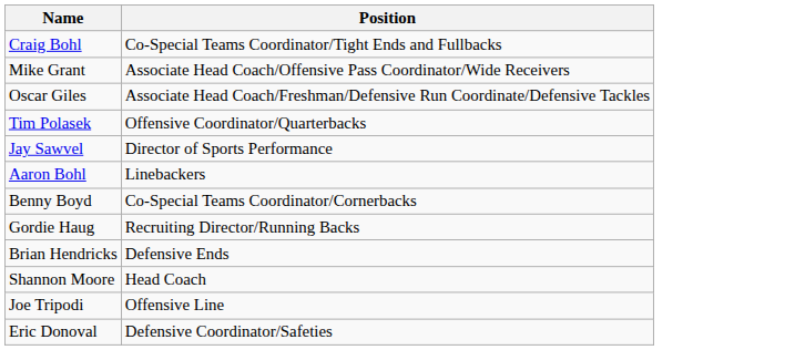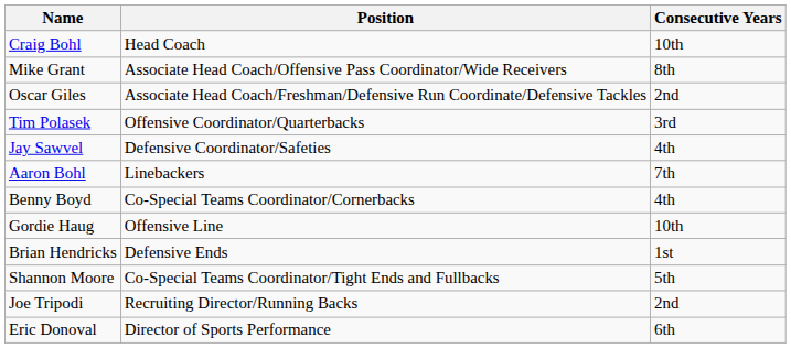+ column: Consecutive Years | 10th | 8th | 2nd | 3rd | 4th | 7th | 4th | 10th | 1st | 5th | 2nd | 6th
Craig Bohl | Position: Co-Special Teams Coordinator/Tight Ends and Fullbacks -> Head Coach
Jay Sawvel | Position: Director of Sports Performance -> Defensive Coordinator/Safeties
Gordie Haug | Position: Recruiting Director/Running Backs -> Offensive Line
Shannon Moore | Position: Head Coach -> Co-Special Teams Coordinator/Tight Ends and Fullbacks
Joe Tripodi | Position: Offensive Line -> Recruiting Director/Running Backs
Eric Donoval | Position: Defensive Coordinator/Safeties -> Director of Sports Performance
